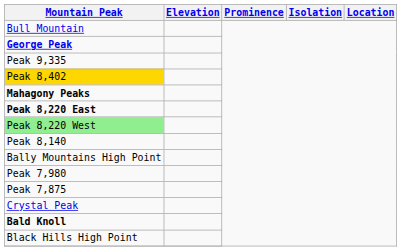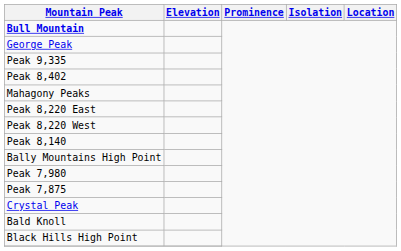Bull Mountain | Mountain Peak: normal -> bold
George Peak | Mountain Peak: bold -> normal
Peak 8,402 | Mountain Peak: gold background -> no background
Mahagony Peaks | Mountain Peak: bold -> normal
Peak 8,220 East | Mountain Peak: bold -> normal
Peak 8,220 West | Mountain Peak: lightgreen background -> no background
Bald Knoll | Mountain Peak: bold -> normal
